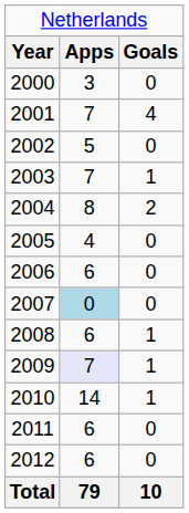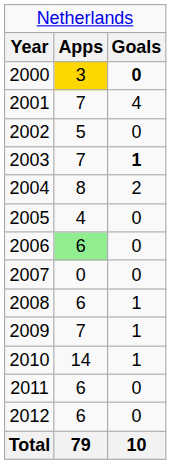2000 | column 2: no background -> gold background
2000 | column 3: normal -> bold
2003 | column 3: normal -> bold
2006 | column 2: no background -> lightgreen background
2007 | column 2: lightblue background -> no background
2009 | column 2: lavender background -> no background
